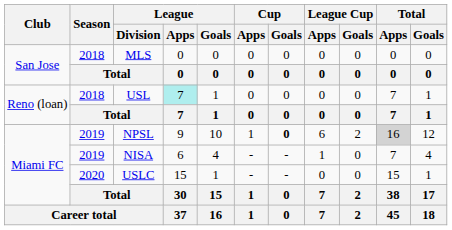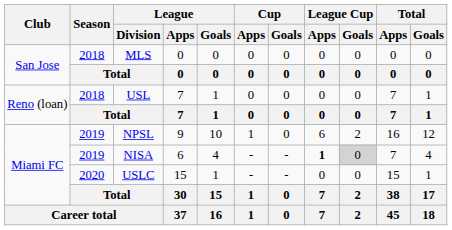USL | League / Apps: paleturquoise background -> no background
NPSL | Cup / Goals: bold -> normal
NPSL | Total / Apps: lightgrey background -> no background
NISA | League Cup / Apps: normal -> bold
NISA | League Cup / Goals: no background -> lightgrey background
